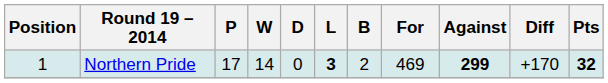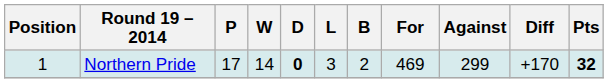Northern Pride | D: normal -> bold
Northern Pride | L: bold -> normal
Northern Pride | Against: bold -> normal
